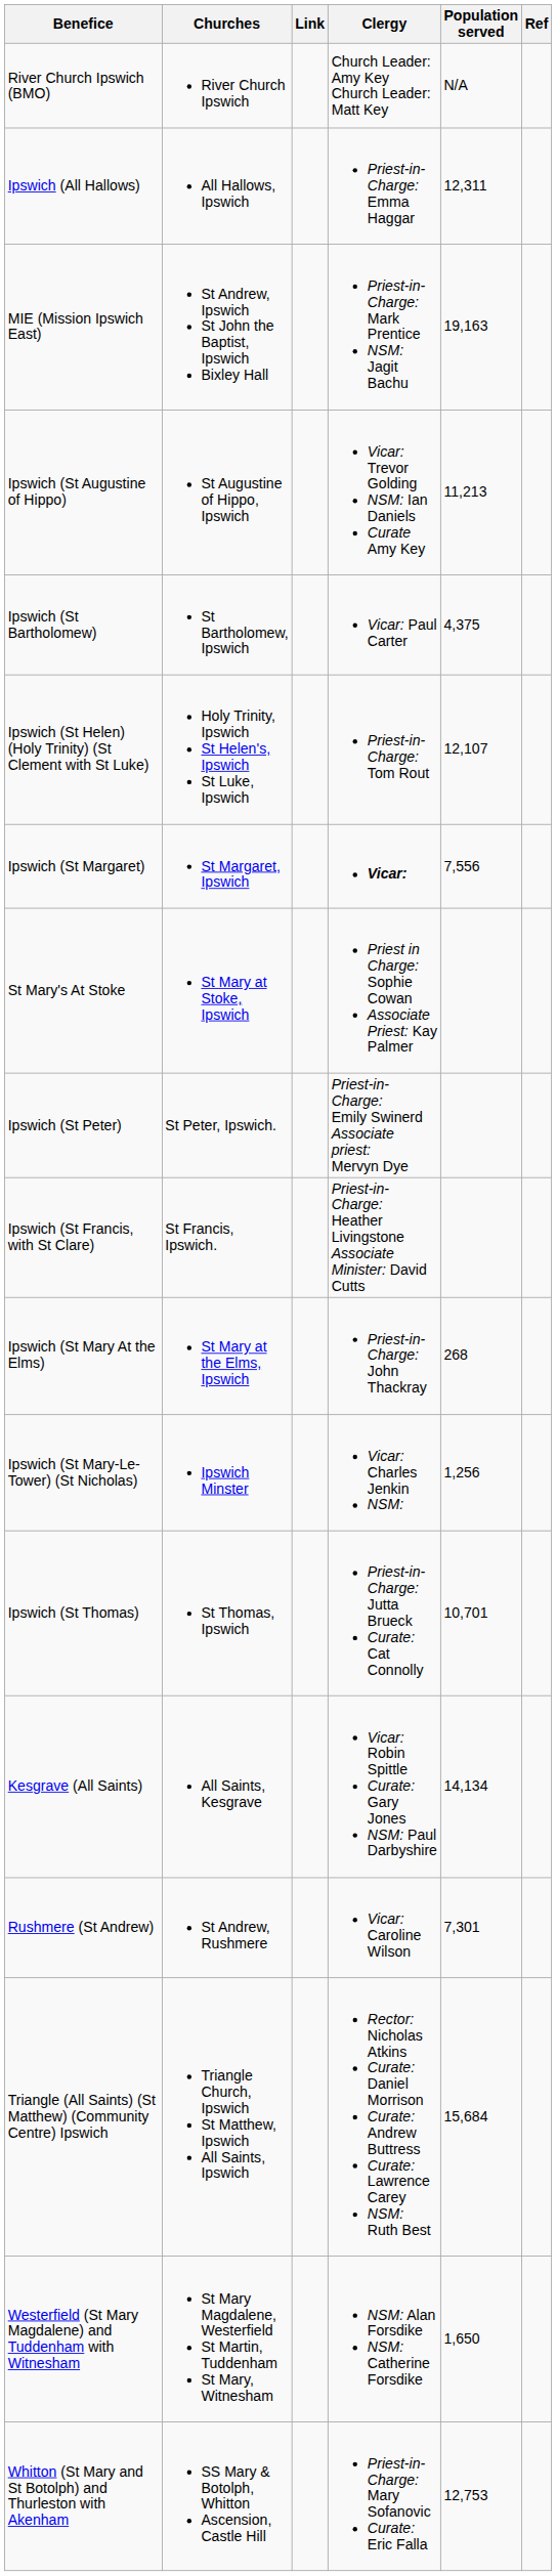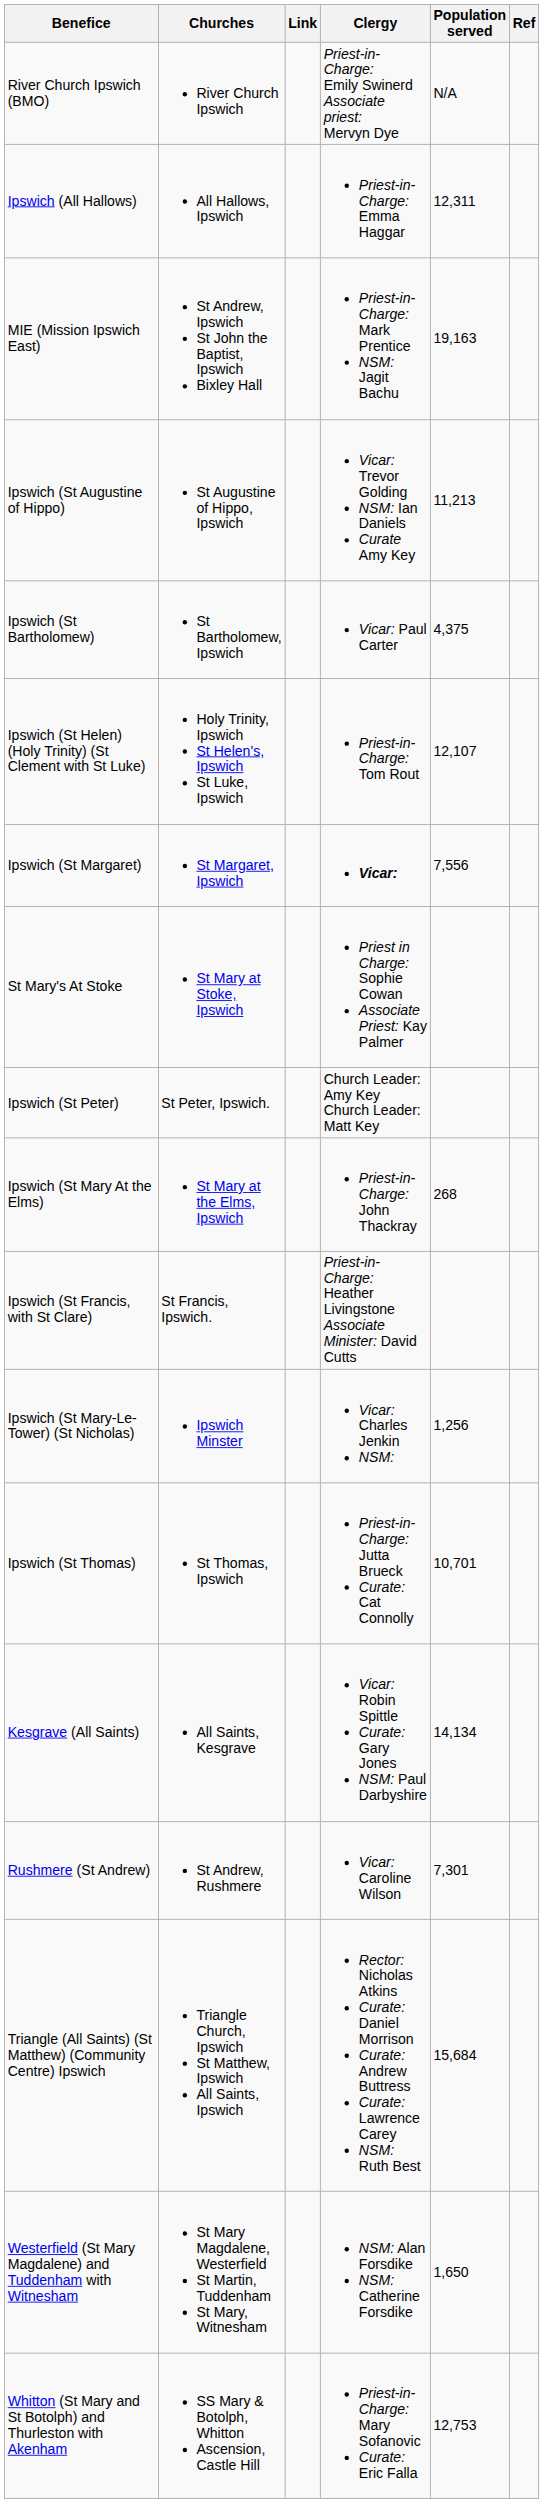River Church Ipswich (BMO) | Clergy: Church Leader: Amy Key Church Leader: Matt Key -> Priest-in-Charge: Emily Swinerd Associate priest: Mervyn Dye
Ipswich (St Peter) | Clergy: Priest-in-Charge: Emily Swinerd Associate priest: Mervyn Dye -> Church Leader: Amy Key Church Leader: Matt Key
rows swapped: Ipswich (St Francis, with St Clare) <-> Ipswich (St Mary At the Elms)
